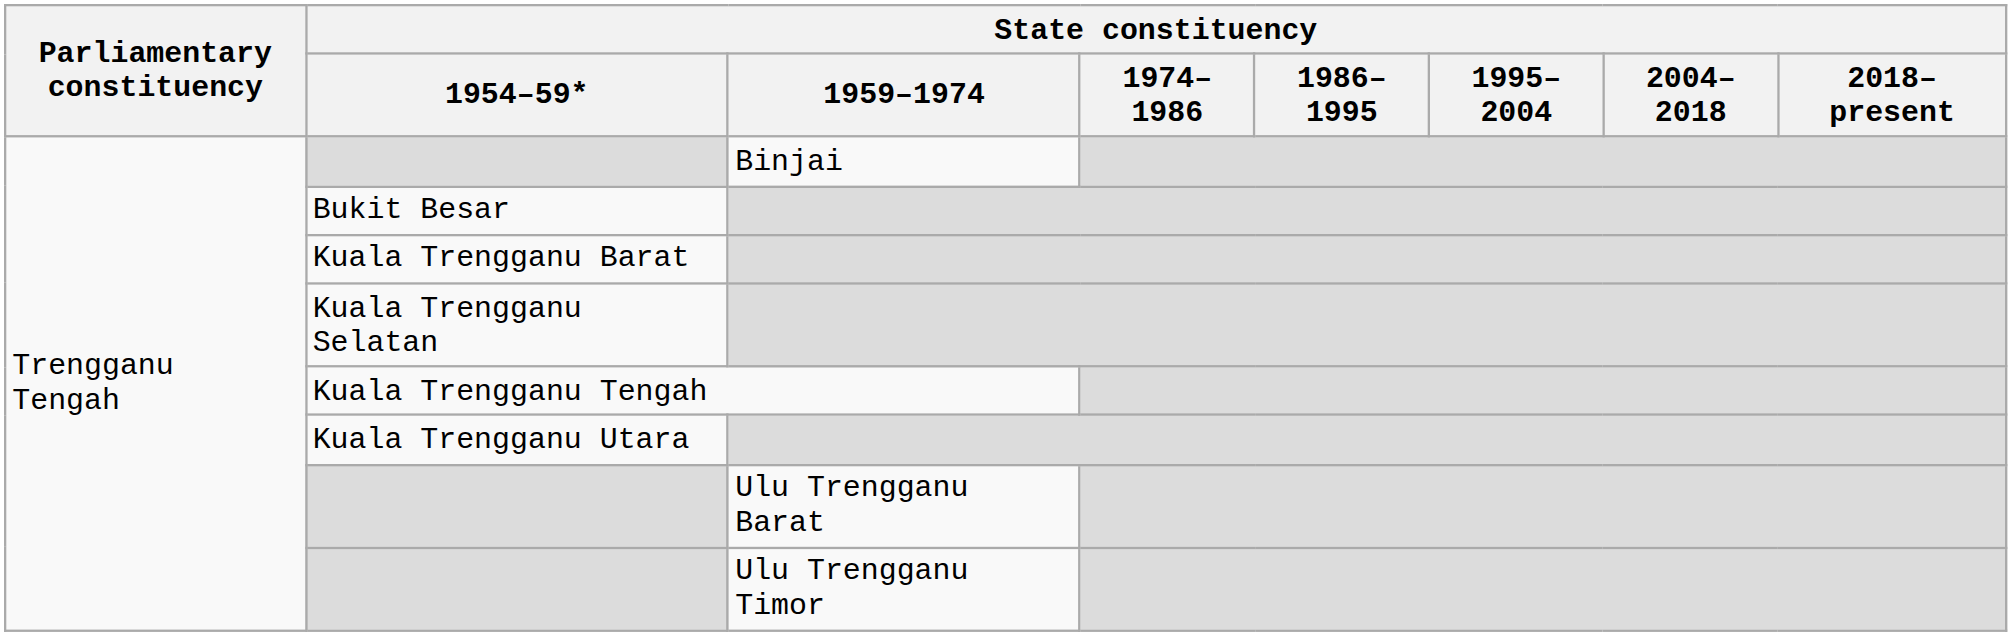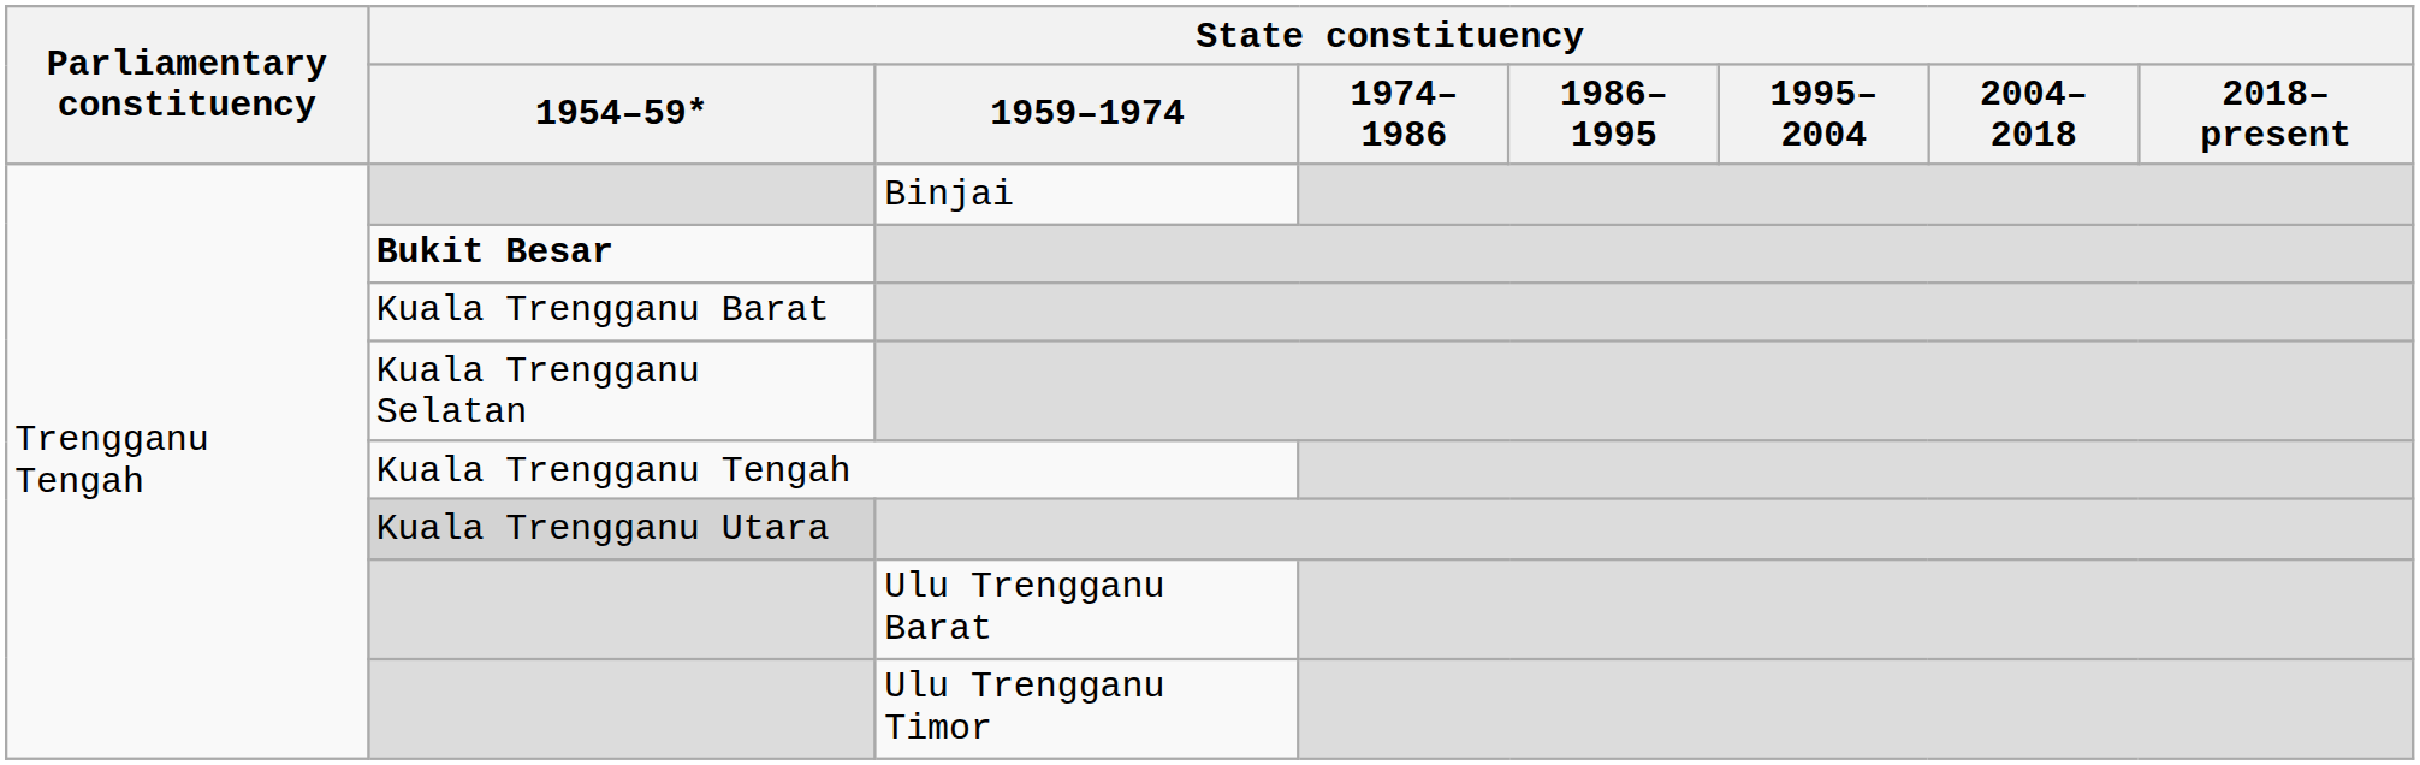Bukit Besar | State constituency / 1954–59*: normal -> bold
Kuala Trengganu Utara | State constituency / 1954–59*: no background -> lightgrey background
